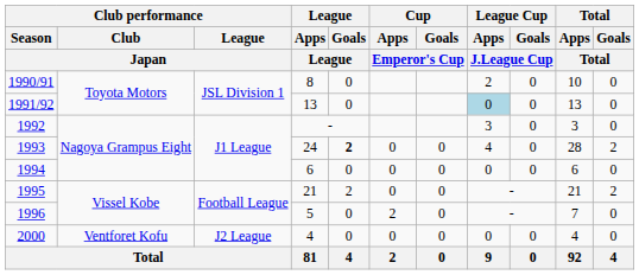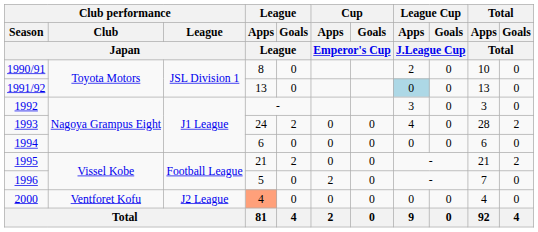1993 | League / Goals / League: bold -> normal
2000 | League / Apps / League: no background -> lightsalmon background
